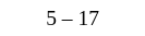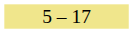row 1 | column 1: no background -> khaki background
